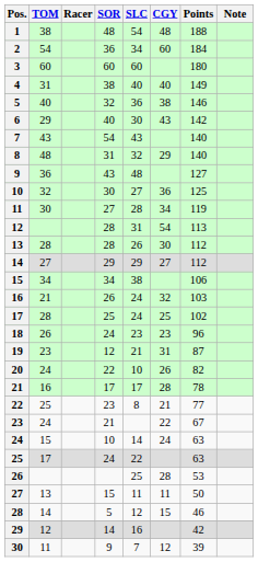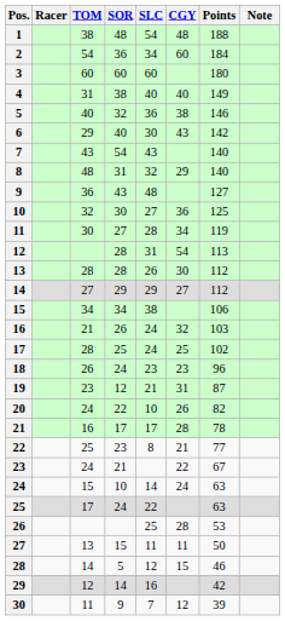columns swapped: Racer <-> TOM
